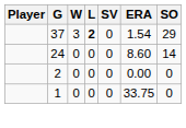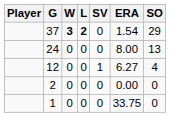37 | W: normal -> bold
24 | ERA: 8.60 -> 8.00
24 | SO: 14 -> 13
+ row: 12 | 0 | 0 | 1 | 6.27 | 4
